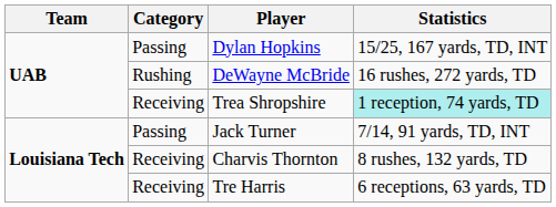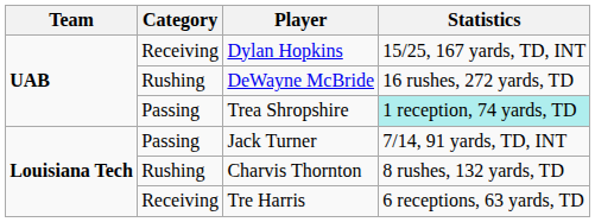Dylan Hopkins | Category: Passing -> Receiving
Trea Shropshire | Category: Receiving -> Passing
Charvis Thornton | Category: Receiving -> Rushing
